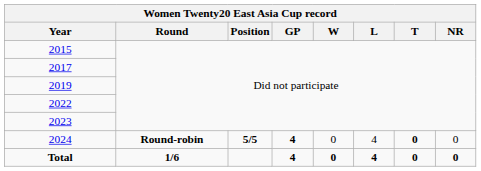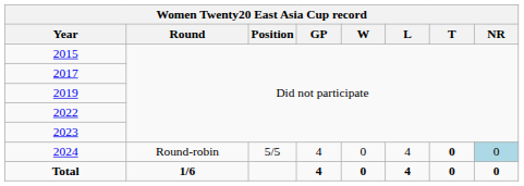2024 | Round: bold -> normal
2024 | Position: bold -> normal
2024 | GP: bold -> normal
2024 | NR: no background -> lightblue background
